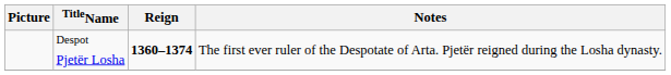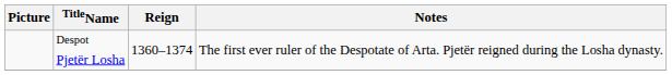Despot Pjetër Losha | Reign: bold -> normal
